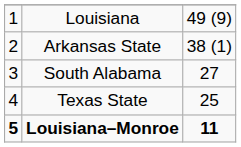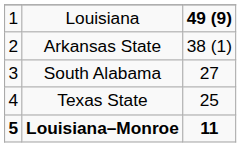Louisiana | column 3: normal -> bold
